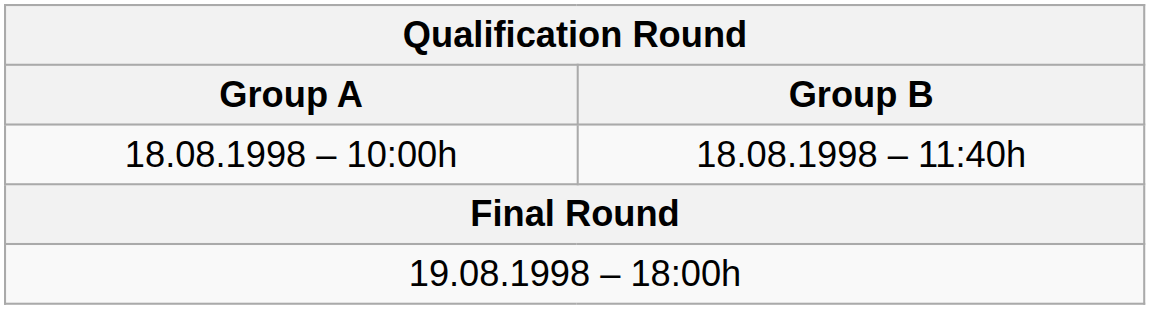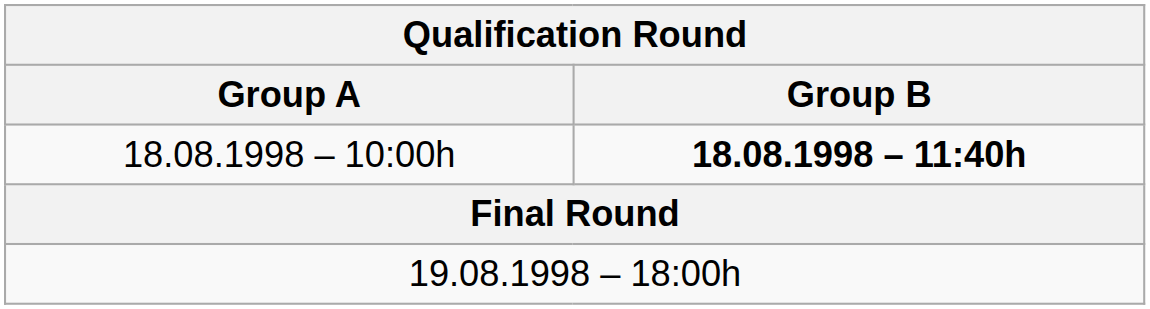18.08.1998 – 10:00h | Group B: normal -> bold
